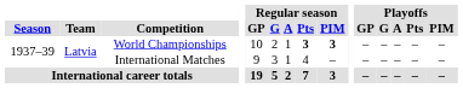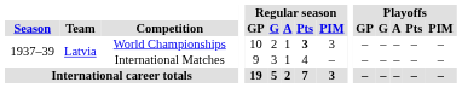World Championships | Regular season / PIM: bold -> normal
